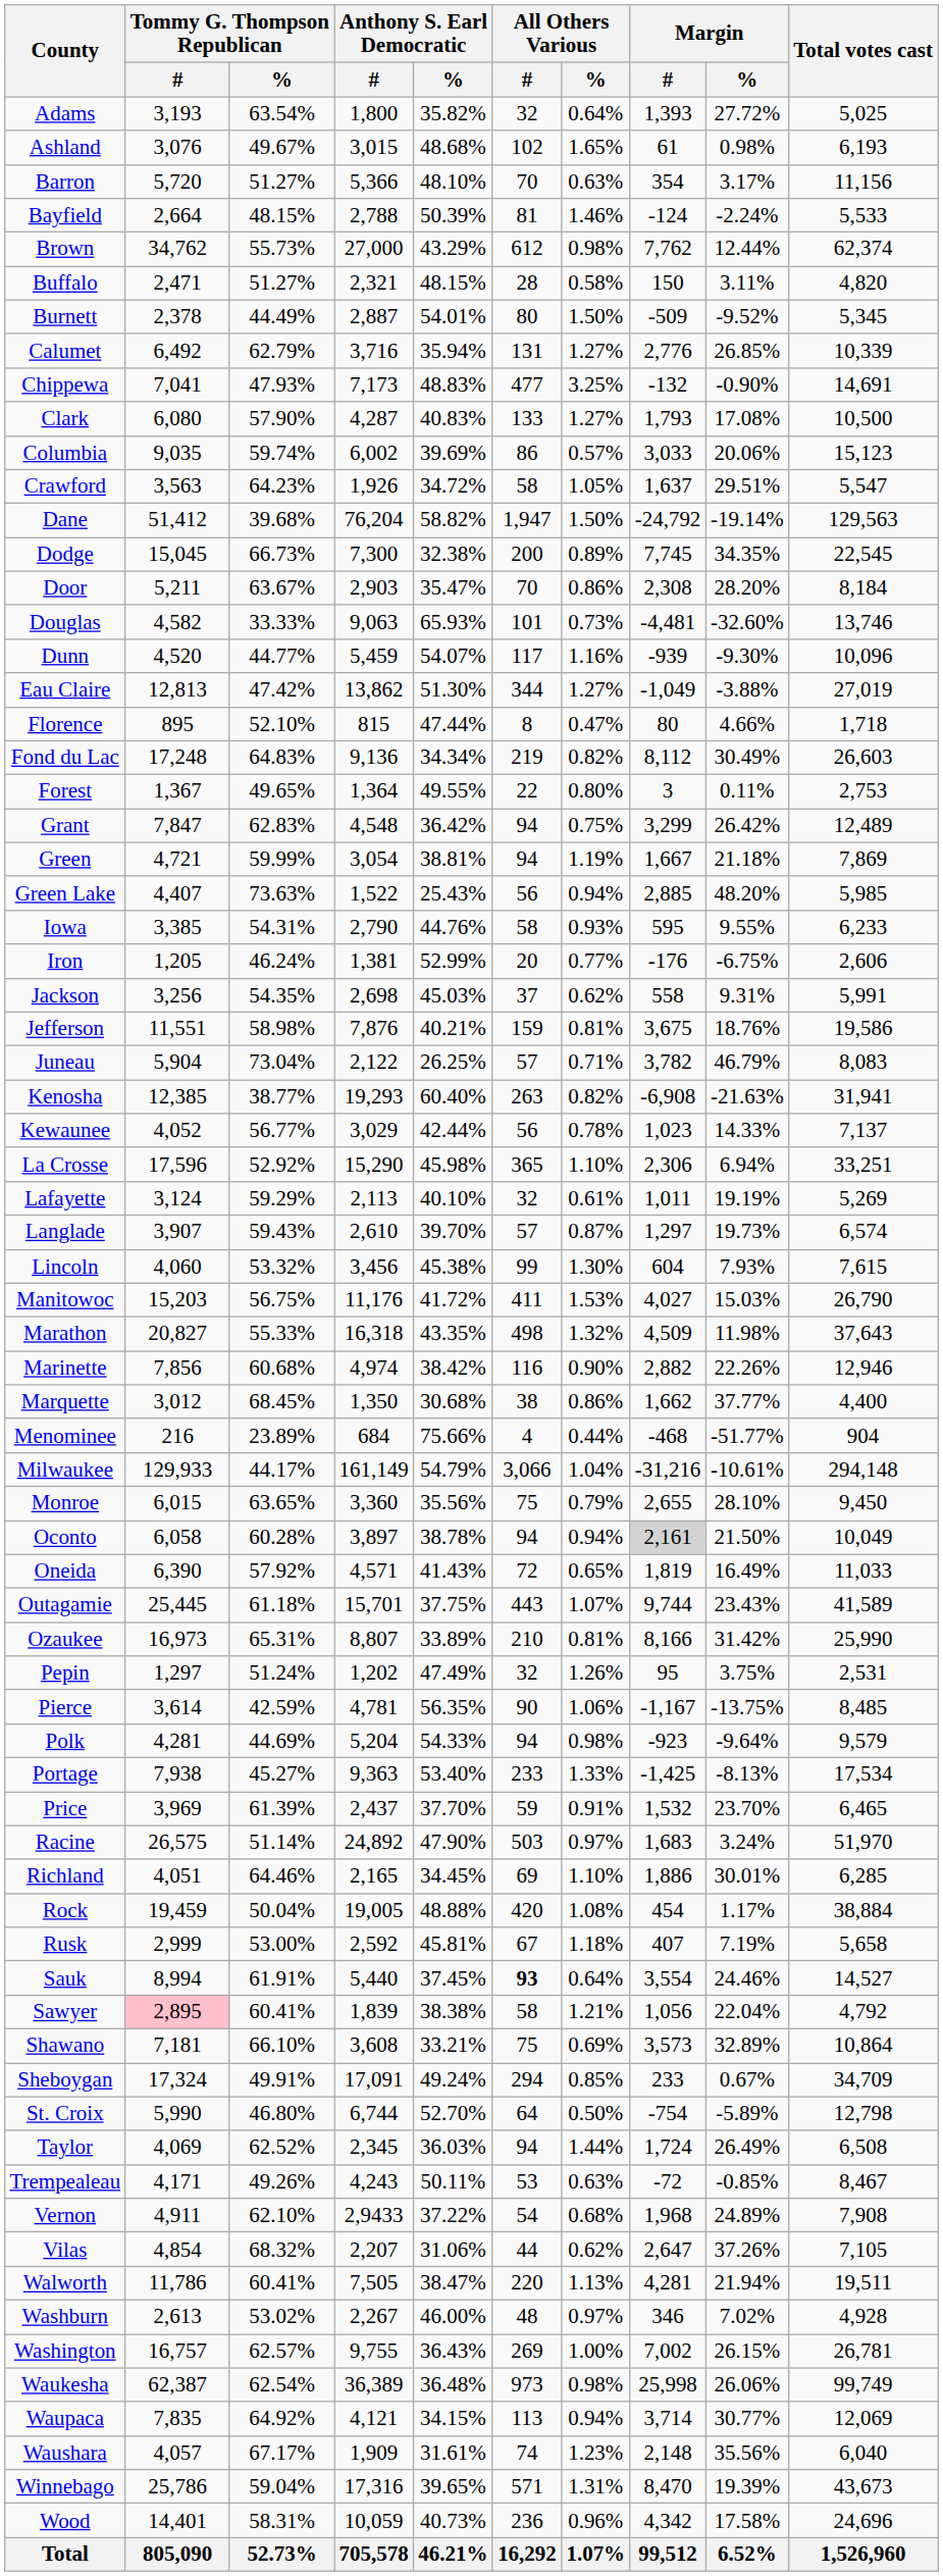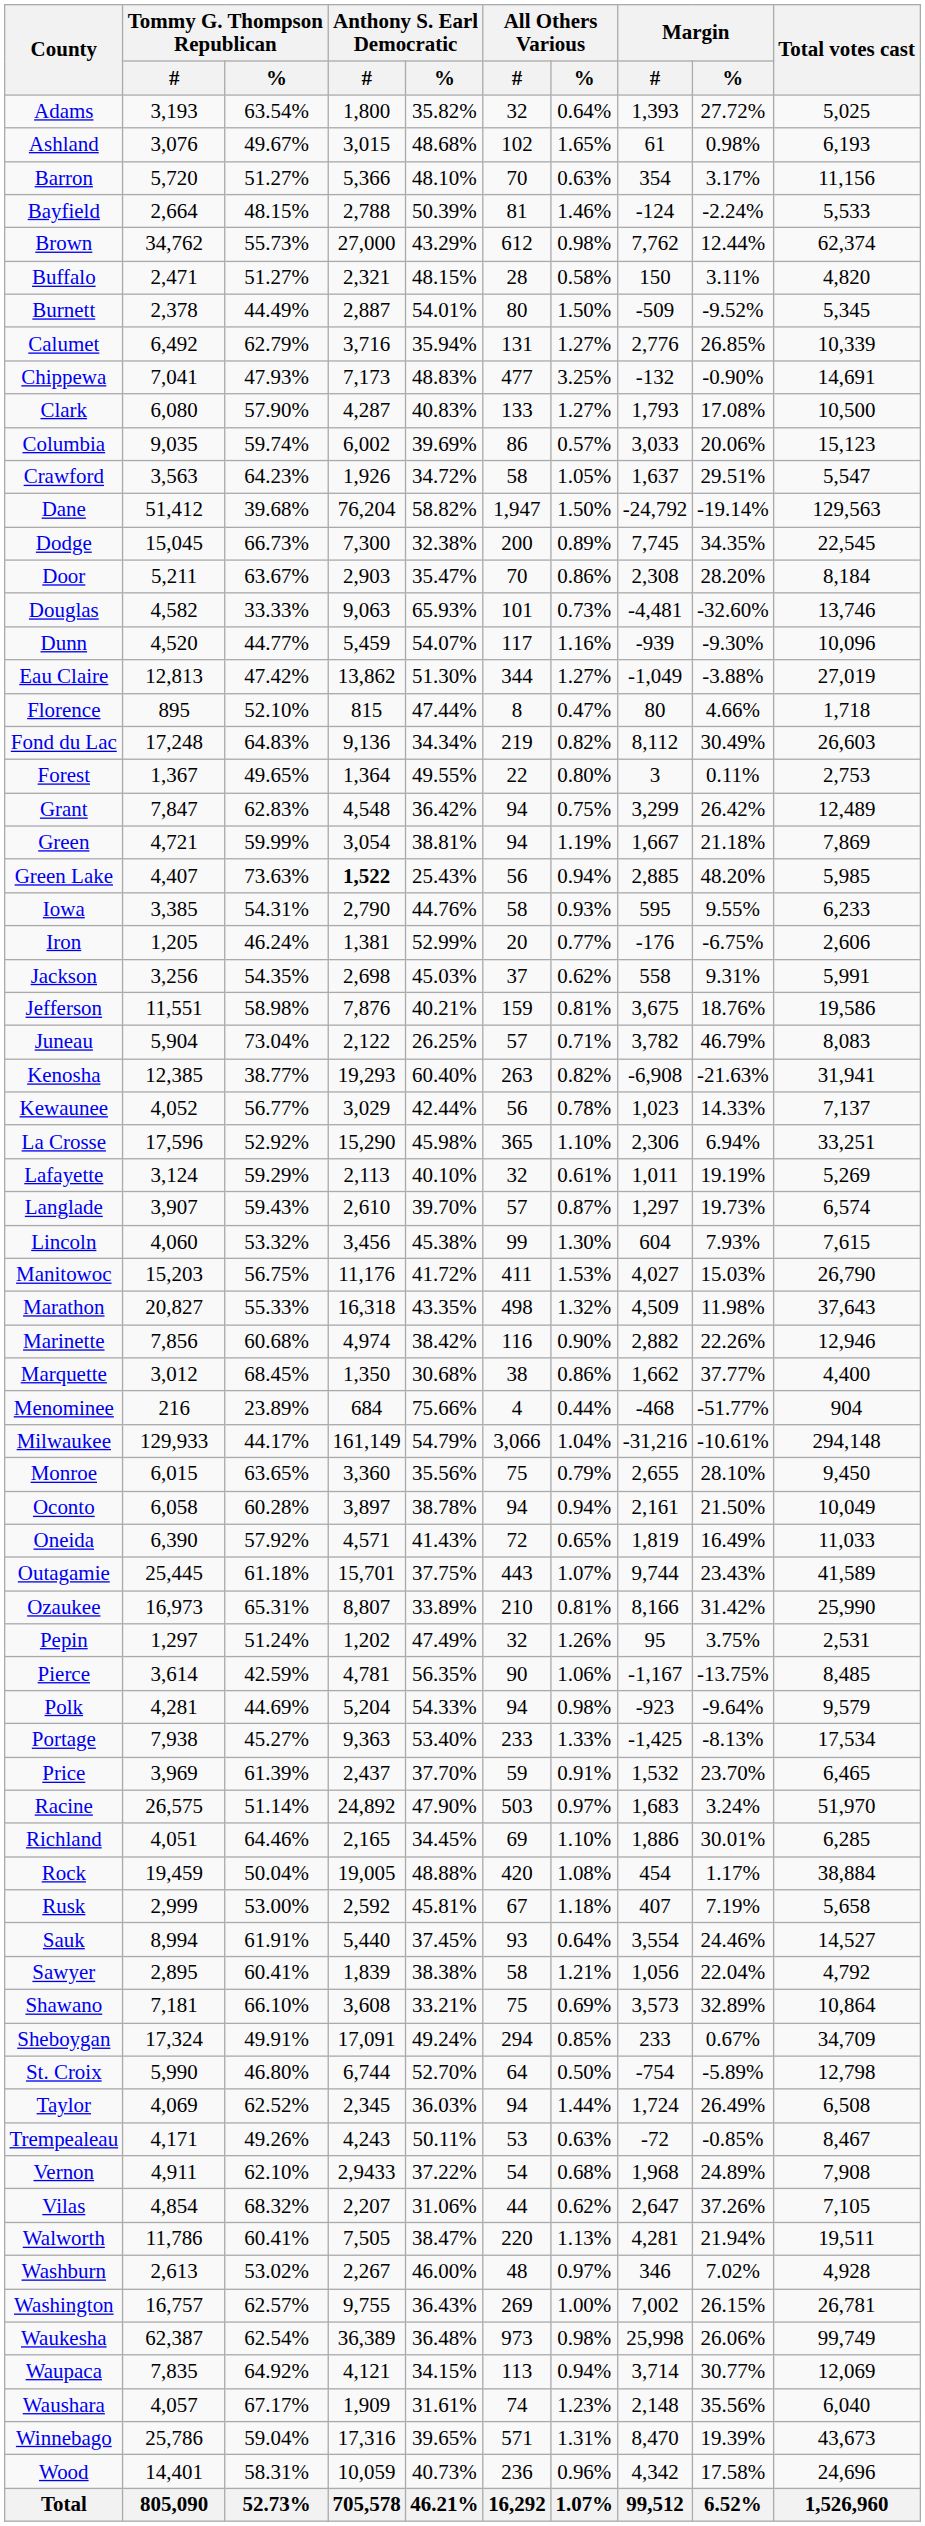Green Lake | Anthony S. Earl Democratic / #: normal -> bold
Oconto | Margin / #: lightgrey background -> no background
Sauk | All Others Various / #: bold -> normal
Sawyer | Tommy G. Thompson Republican / #: pink background -> no background
